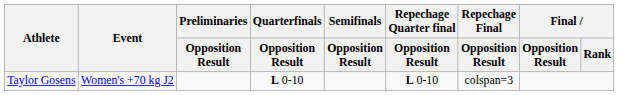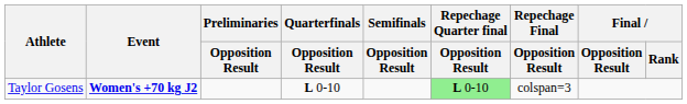Taylor Gosens | Event: normal -> bold
Taylor Gosens | Repechage Quarter final / Opposition Result: no background -> lightgreen background
